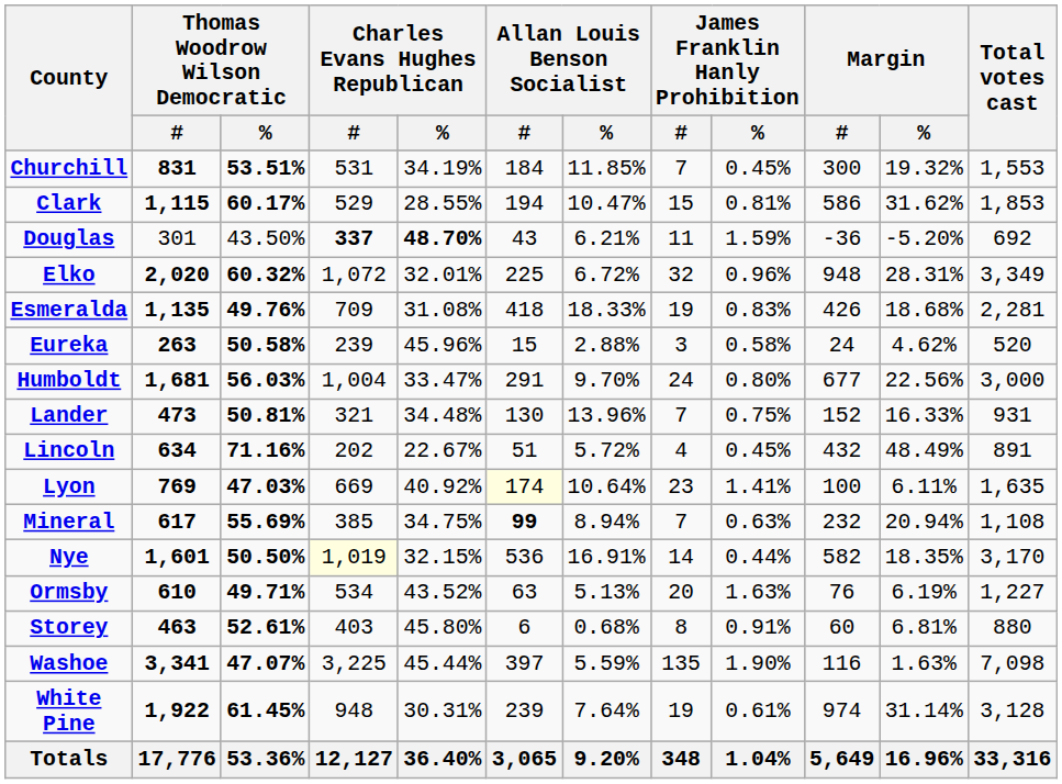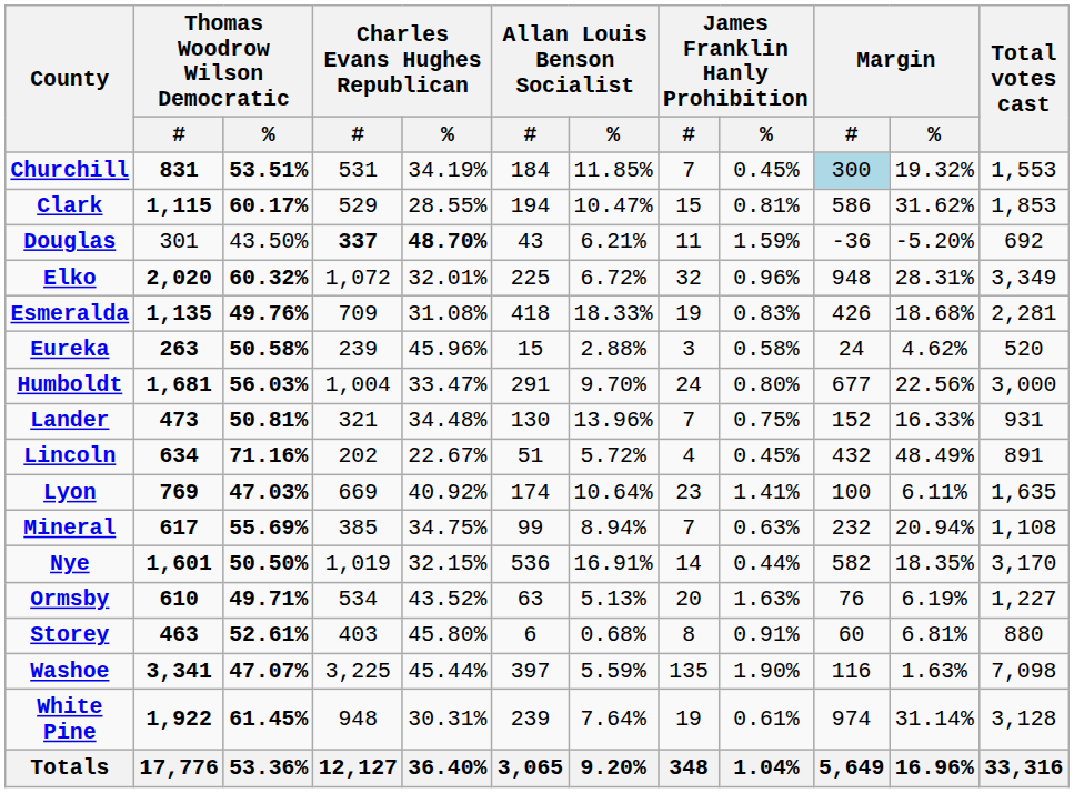Churchill | Margin / #: no background -> lightblue background
Lyon | Allan Louis Benson Socialist / #: lightyellow background -> no background
Mineral | Allan Louis Benson Socialist / #: bold -> normal
Nye | Charles Evans Hughes Republican / #: lightyellow background -> no background
